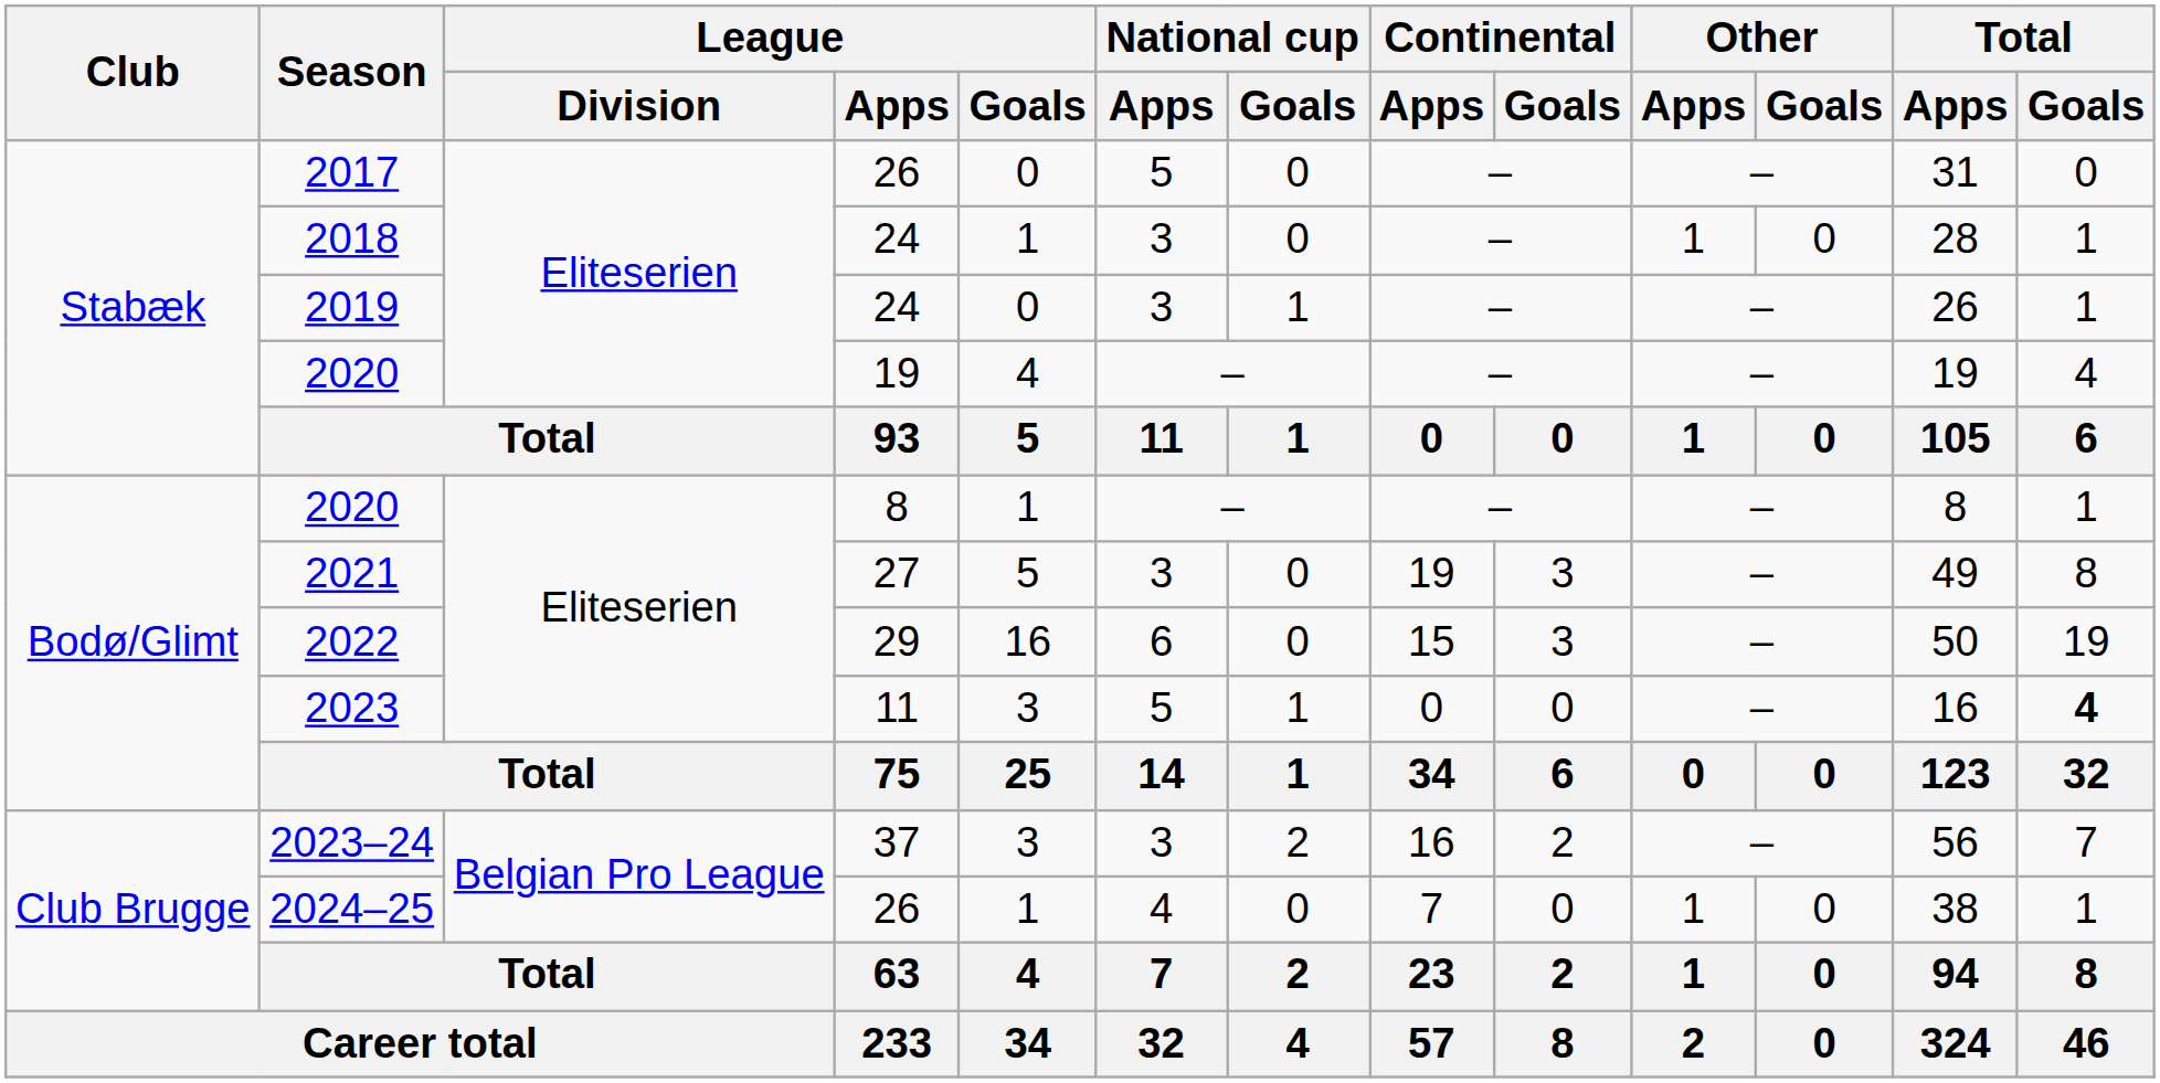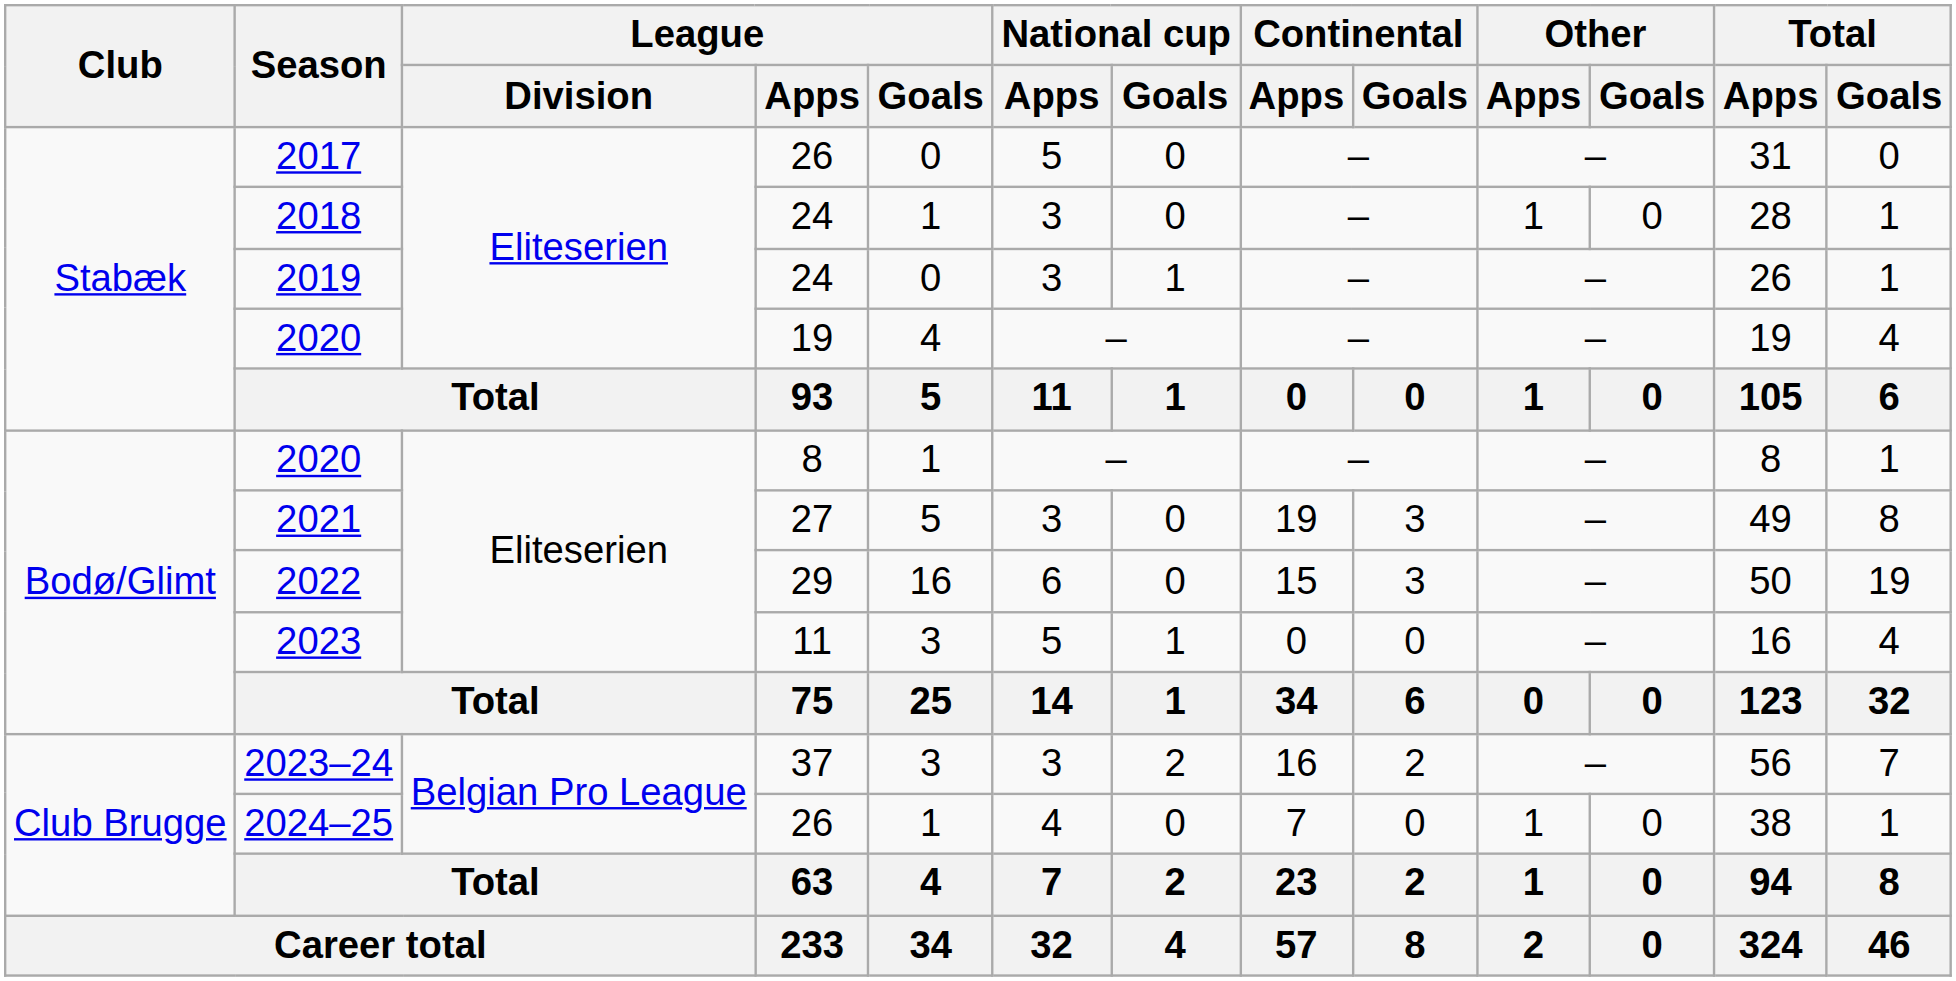2023 | Total / Goals: bold -> normal
